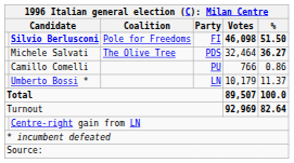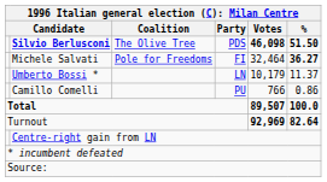Silvio Berlusconi | Coalition: Pole for Freedoms -> The Olive Tree
Silvio Berlusconi | Party: FI -> PDS
Michele Salvati | Coalition: The Olive Tree -> Pole for Freedoms
Michele Salvati | Party: PDS -> FI
rows swapped: Umberto Bossi * <-> Camillo Comelli
